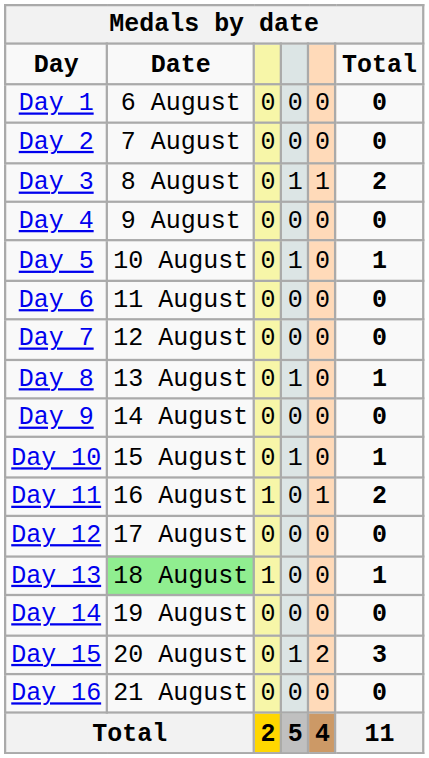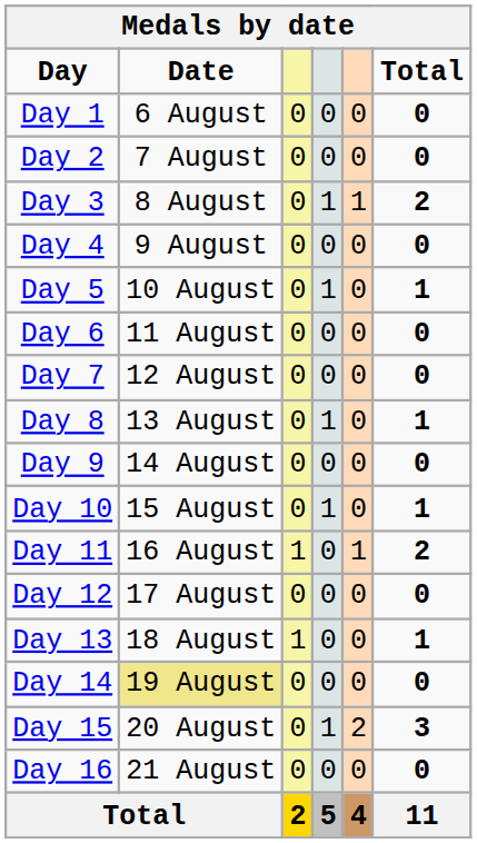Day 13 | Date: lightgreen background -> no background
Day 14 | Date: no background -> khaki background
